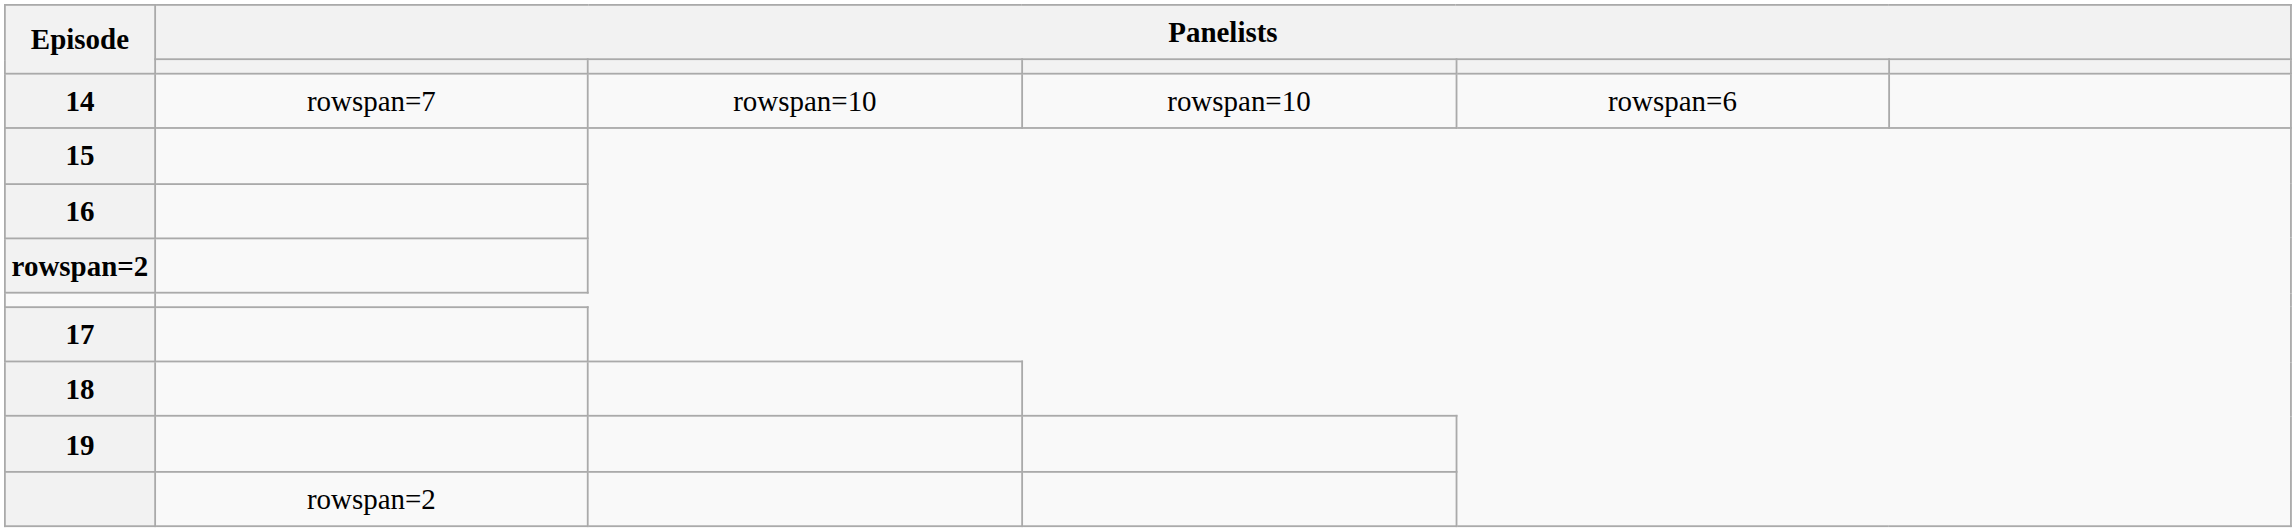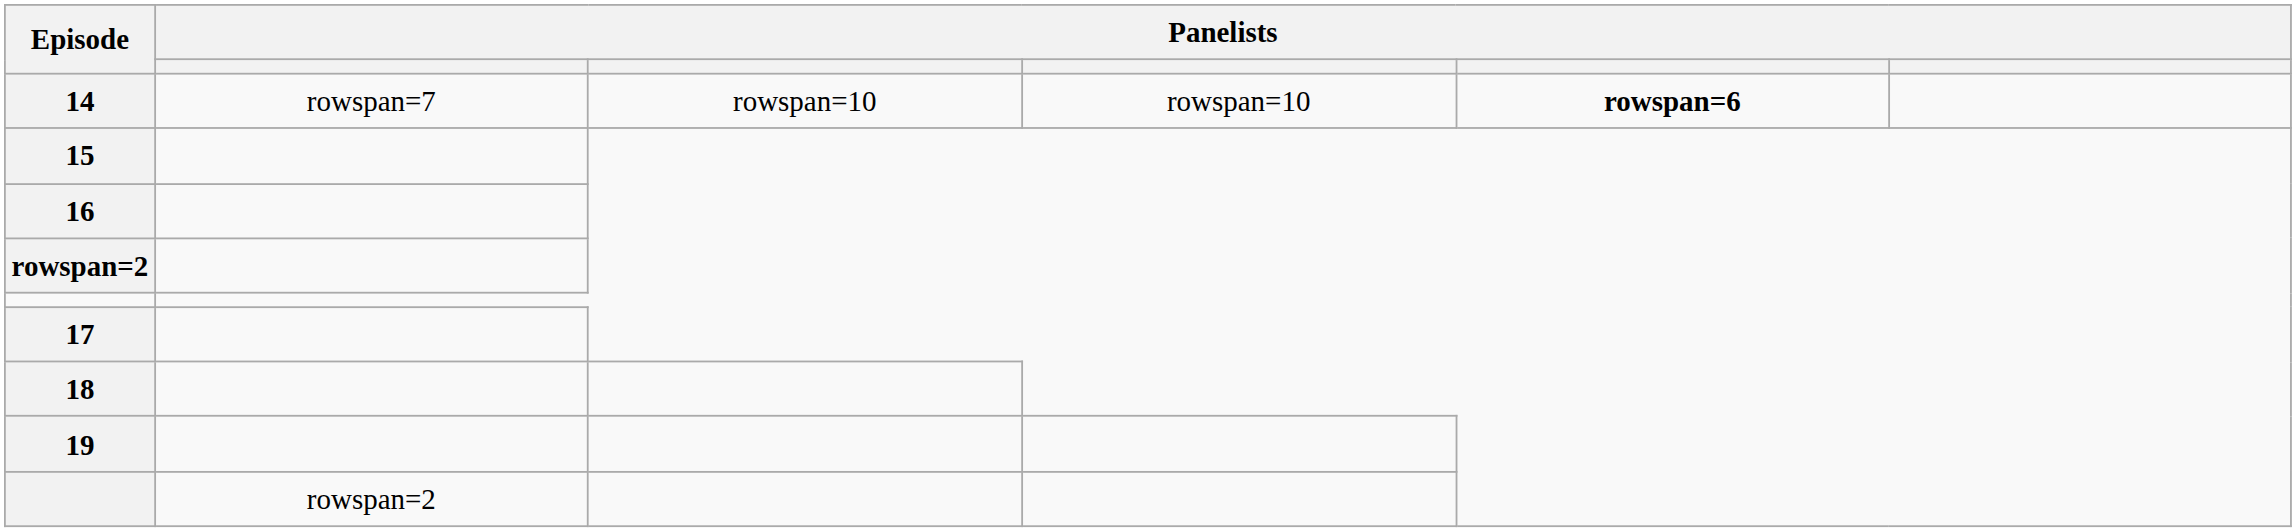14 | column 5: normal -> bold
